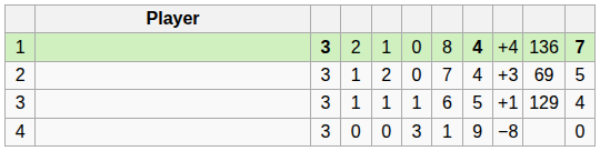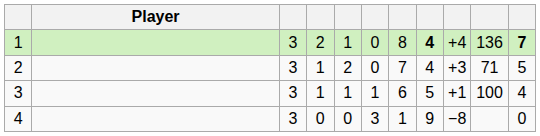row 2 | column 3: bold -> normal
row 3 | column 10: 69 -> 71
row 4 | column 10: 129 -> 100
